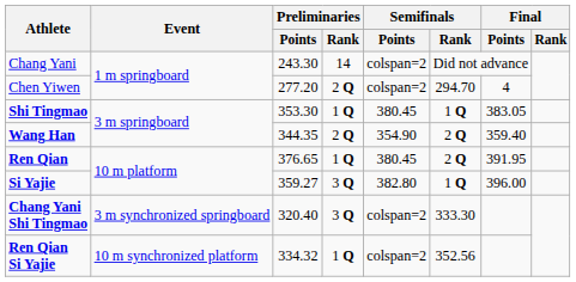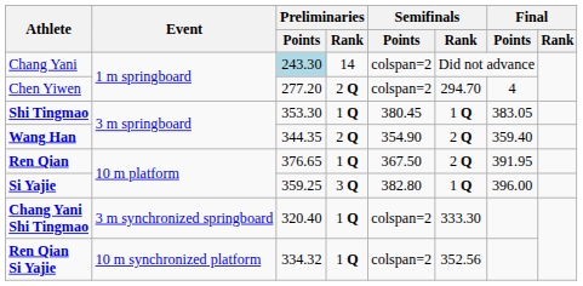Chang Yani | Preliminaries / Points: no background -> lightblue background
Ren Qian | Semifinals / Points: 380.45 -> 367.50
Si Yajie | Preliminaries / Points: 359.27 -> 359.25
Chang Yani Shi Tingmao | Preliminaries / Rank: 3 Q -> 1 Q
